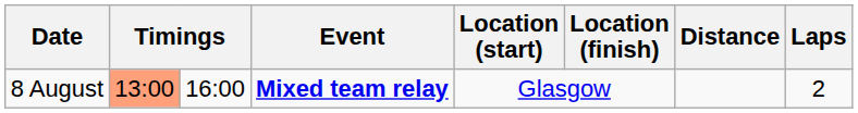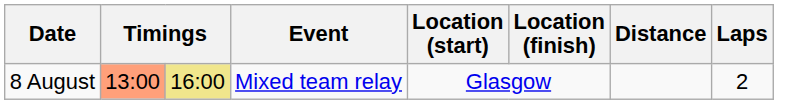8 August | column 3: no background -> khaki background
8 August | Event: bold -> normal
